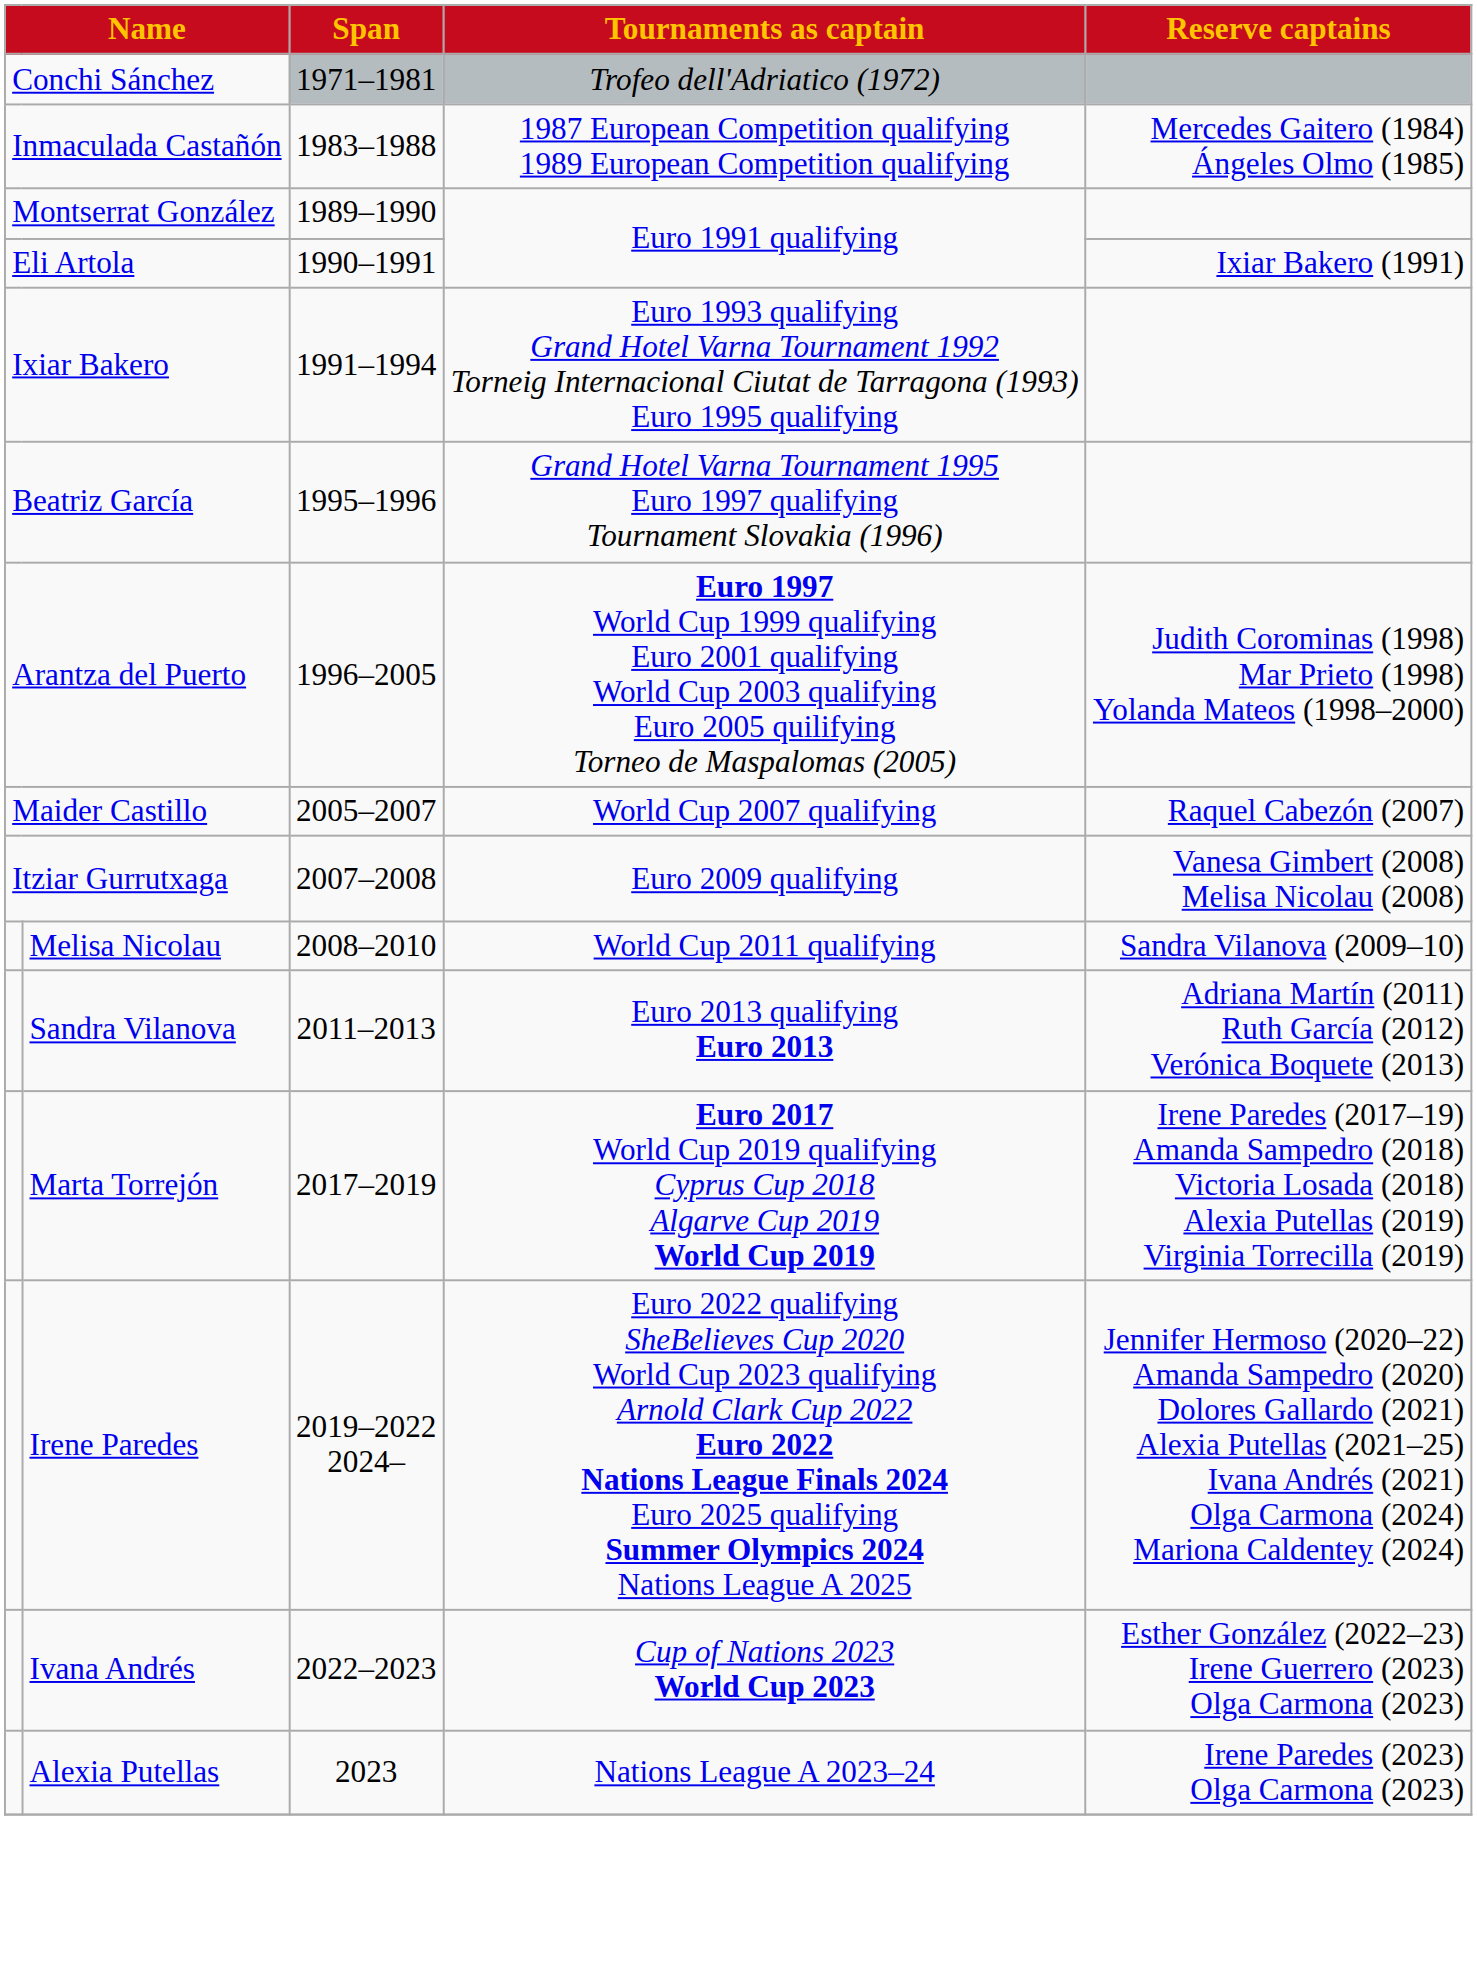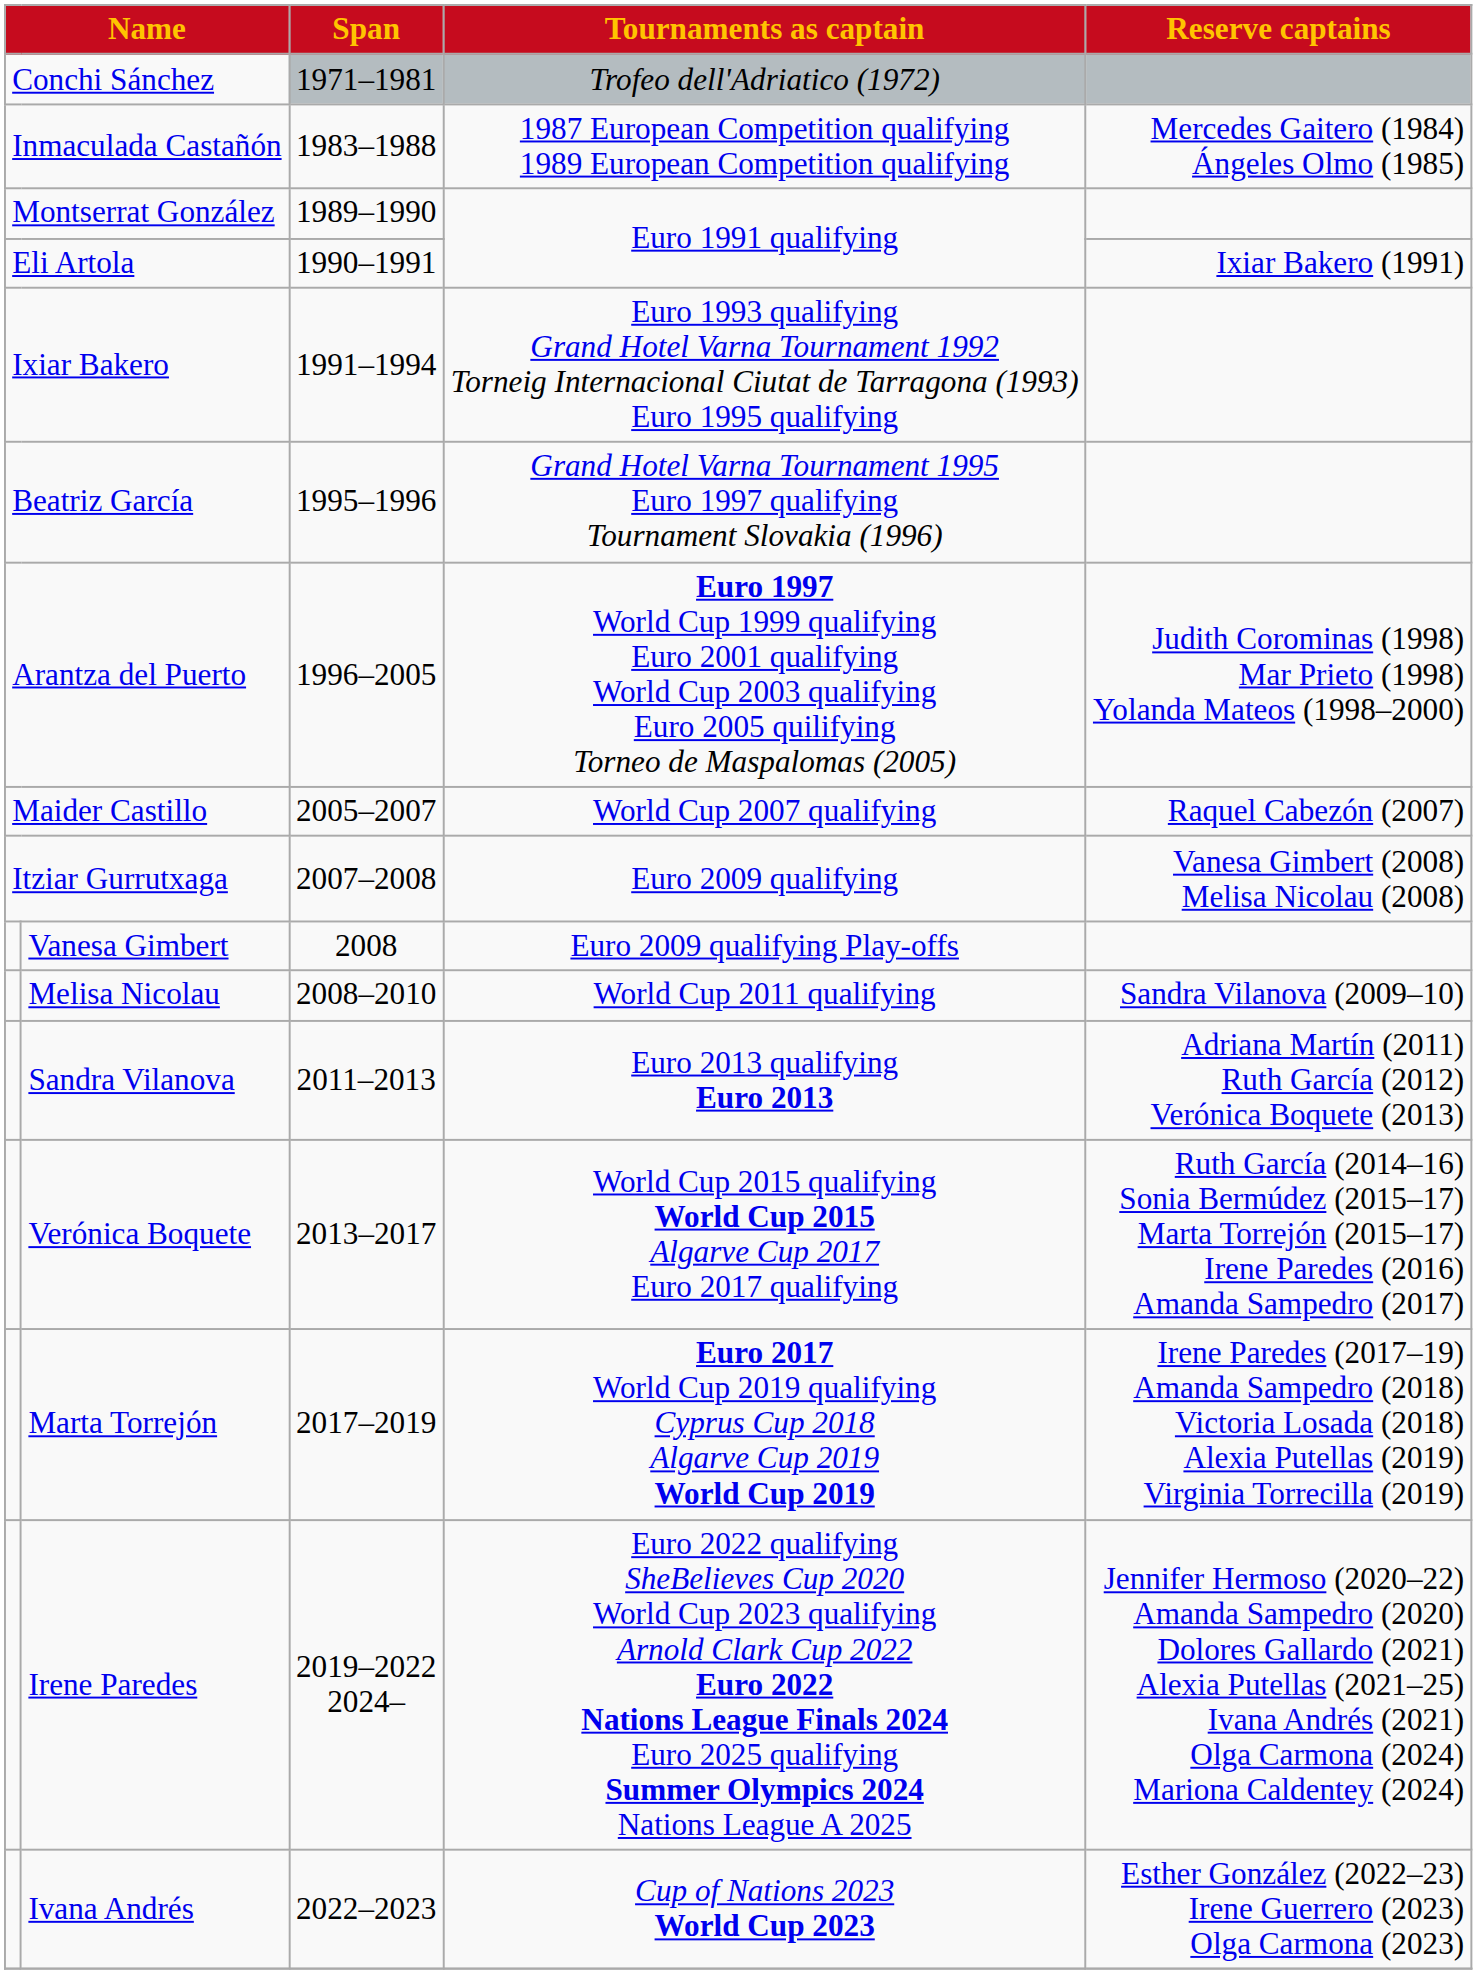+ row: Vanesa Gimbert | 2008 | Euro 2009 qualifying Play-offs
+ row: Verónica Boquete | 2013–2017 | World Cup 2015 qualifying World Cup 2015 Algarve Cup 2017 Euro 2017 qualifying | Ruth García (2014–16) Sonia Bermúdez (2015–17) Marta Torrejón (2015–17) Irene Paredes (2016) Amanda Sampedro (2017)
- row: Alexia Putellas | 2023 | Nations League A 2023–24 | Irene Paredes (2023) Olga Carmona (2023)
